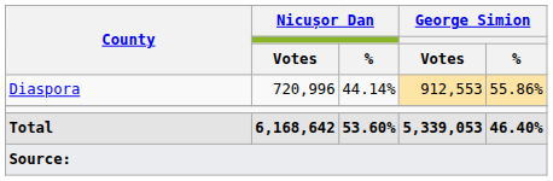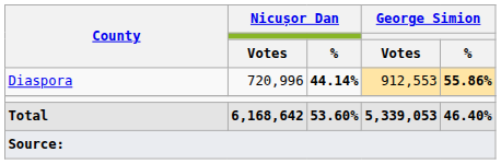Diaspora | Nicușor Dan / %: normal -> bold
Diaspora | George Simion / %: normal -> bold
